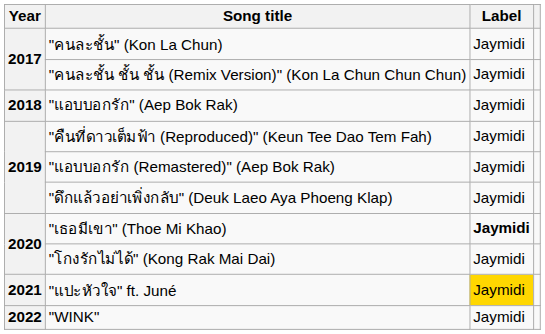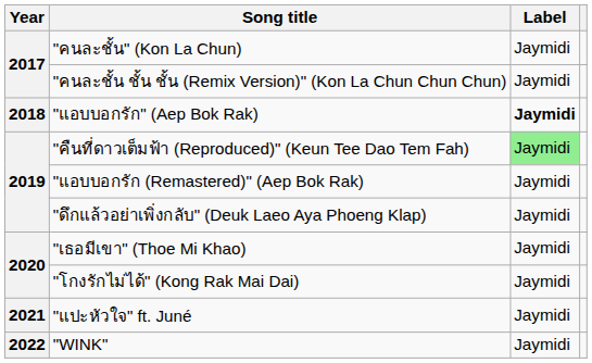"แอบบอกรัก" (Aep Bok Rak) | Label: normal -> bold
"คืนที่ดาวเต็มฟ้า (Reproduced)" (Keun Tee Dao Tem Fah) | Label: no background -> lightgreen background
"เธอมีเขา" (Thoe Mi Khao) | Label: bold -> normal
"แปะหัวใจ" ft. Juné | Label: gold background -> no background
